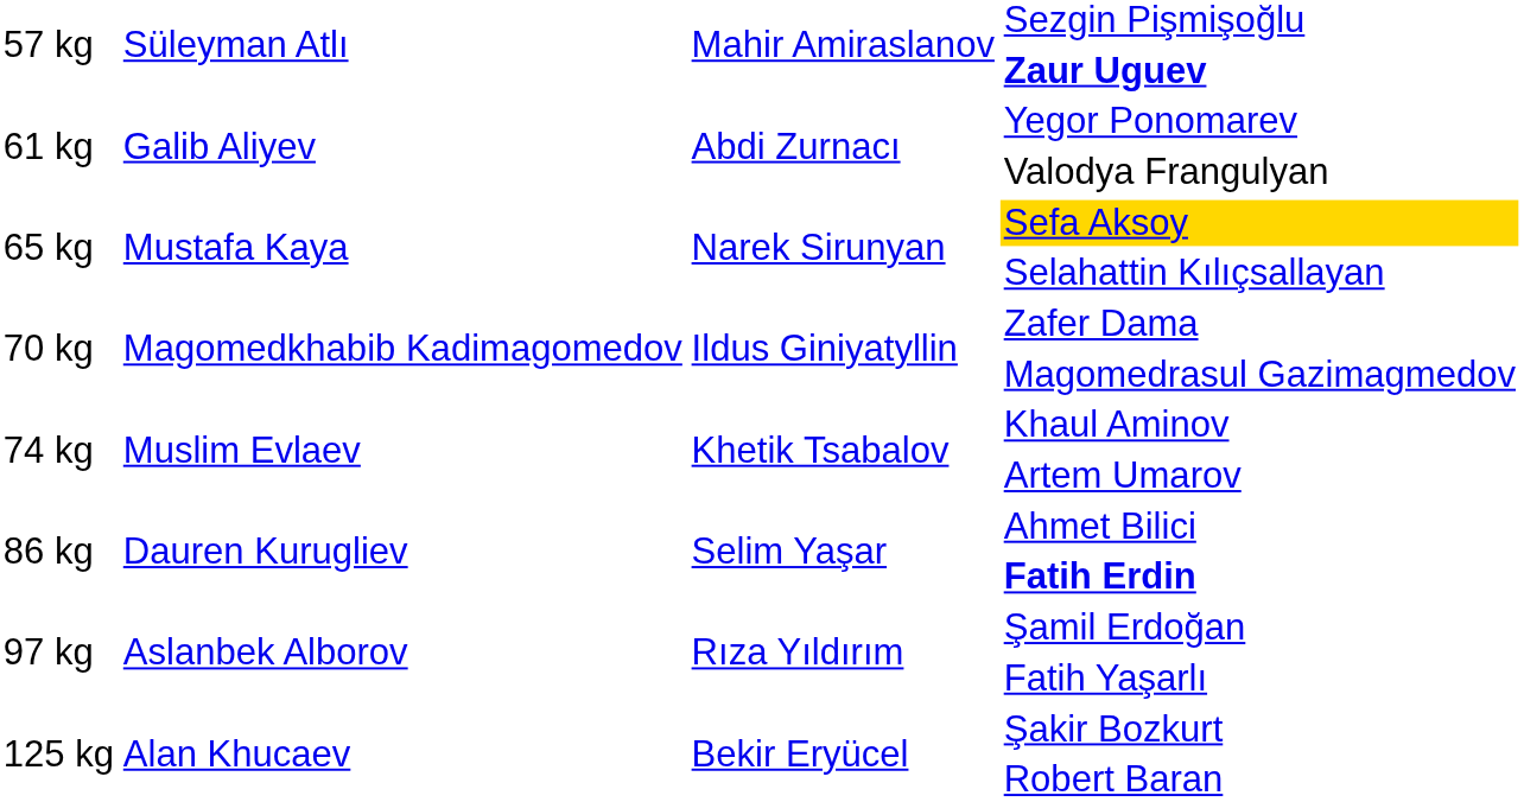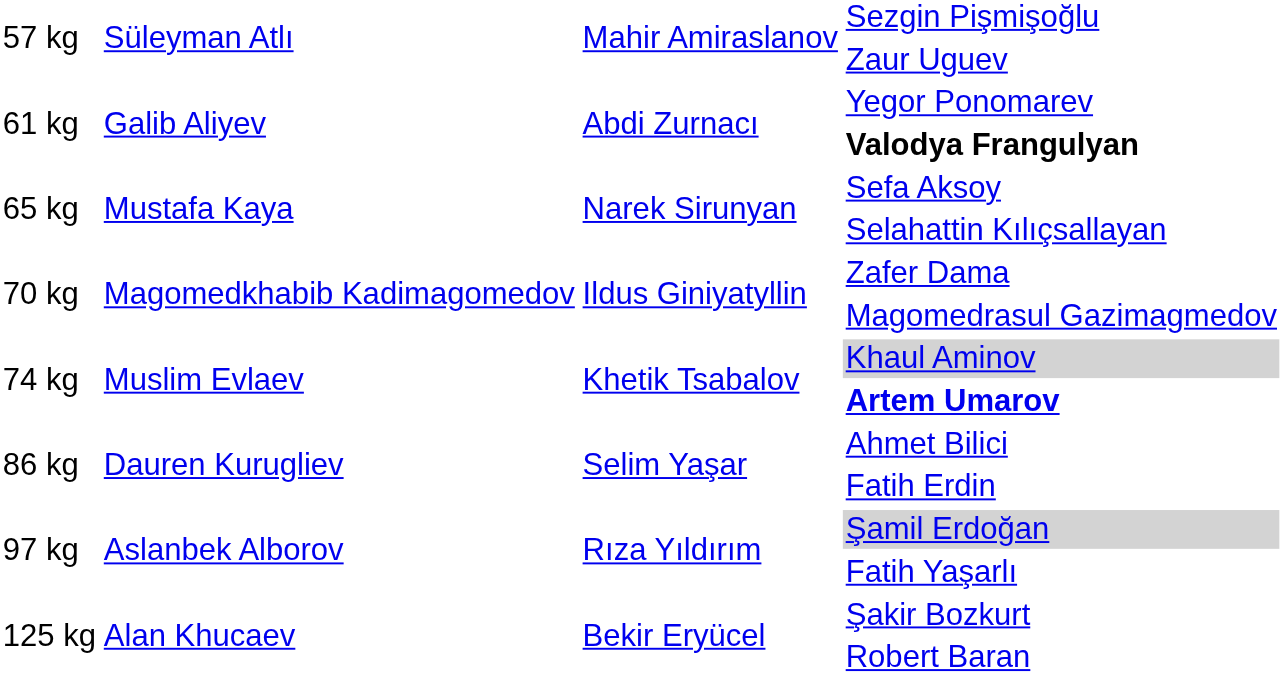Zaur Uguev | column 4: bold -> normal
Valodya Frangulyan | column 4: normal -> bold
Sefa Aksoy | column 4: gold background -> no background
Khaul Aminov | column 4: no background -> lightgrey background
Artem Umarov | column 4: normal -> bold
Fatih Erdin | column 4: bold -> normal
Şamil Erdoğan | column 4: no background -> lightgrey background
